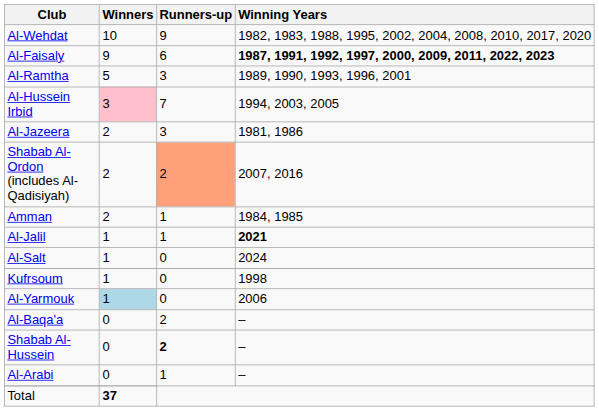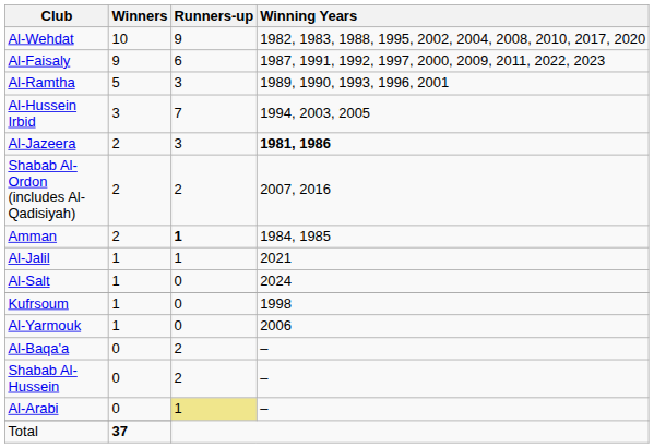Al-Faisaly | Winning Years: bold -> normal
Al-Hussein Irbid | Winners: pink background -> no background
Al-Jazeera | Winning Years: normal -> bold
Shabab Al-Ordon (includes Al-Qadisiyah) | Runners-up: lightsalmon background -> no background
Amman | Runners-up: normal -> bold
Al-Jalil | Winning Years: bold -> normal
Al-Yarmouk | Winners: lightblue background -> no background
Shabab Al-Hussein | Runners-up: bold -> normal
Al-Arabi | Runners-up: no background -> khaki background
